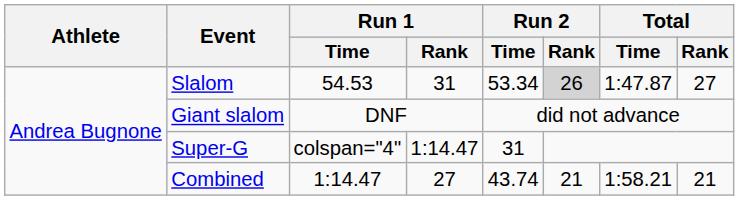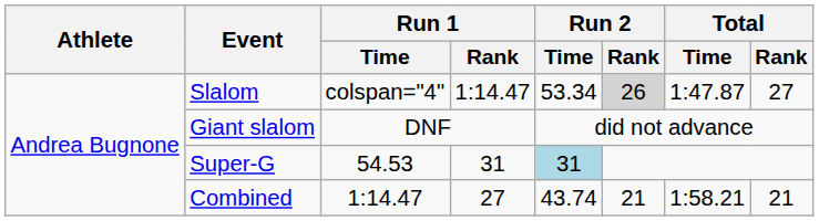Slalom | Run 1 / Time: 54.53 -> colspan="4"
Slalom | Run 1 / Rank: 31 -> 1:14.47
Super-G | Run 1 / Time: colspan="4" -> 54.53
Super-G | Run 1 / Rank: 1:14.47 -> 31
Super-G | Run 2 / Time: no background -> lightblue background
